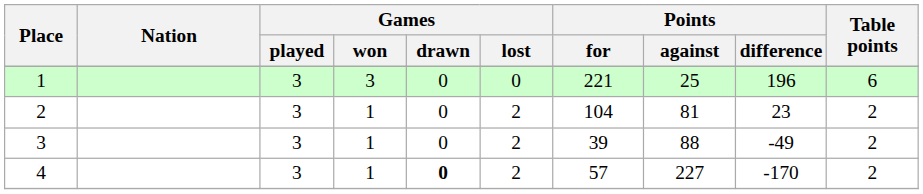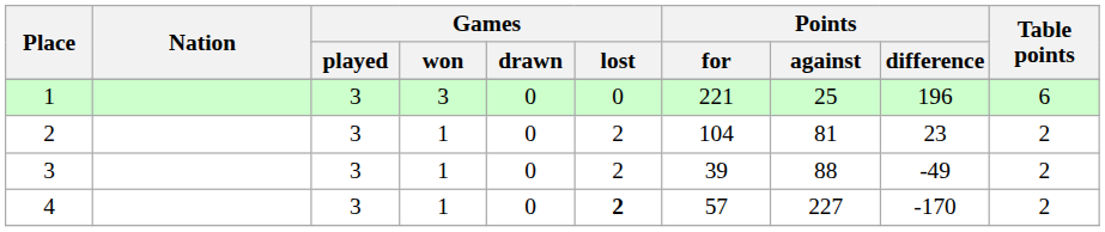4 | Games / drawn: bold -> normal
4 | Games / lost: normal -> bold
